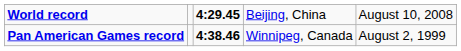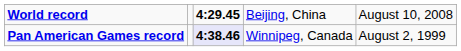Pan American Games record | column 3: no background -> lavender background
